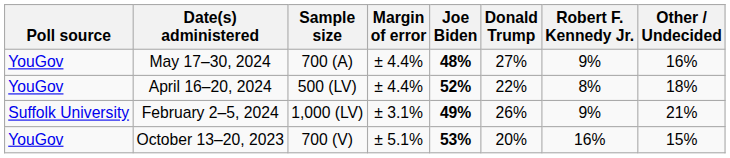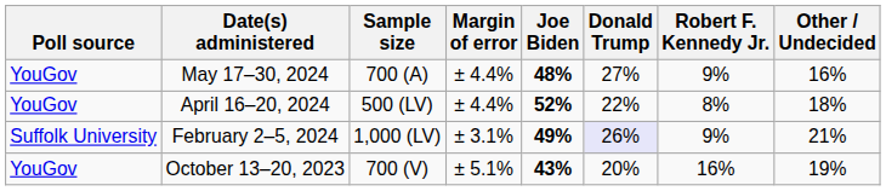February 2–5, 2024 | Donald Trump: no background -> lavender background
October 13–20, 2023 | Joe Biden: 53% -> 43%
October 13–20, 2023 | Other / Undecided: 15% -> 19%
